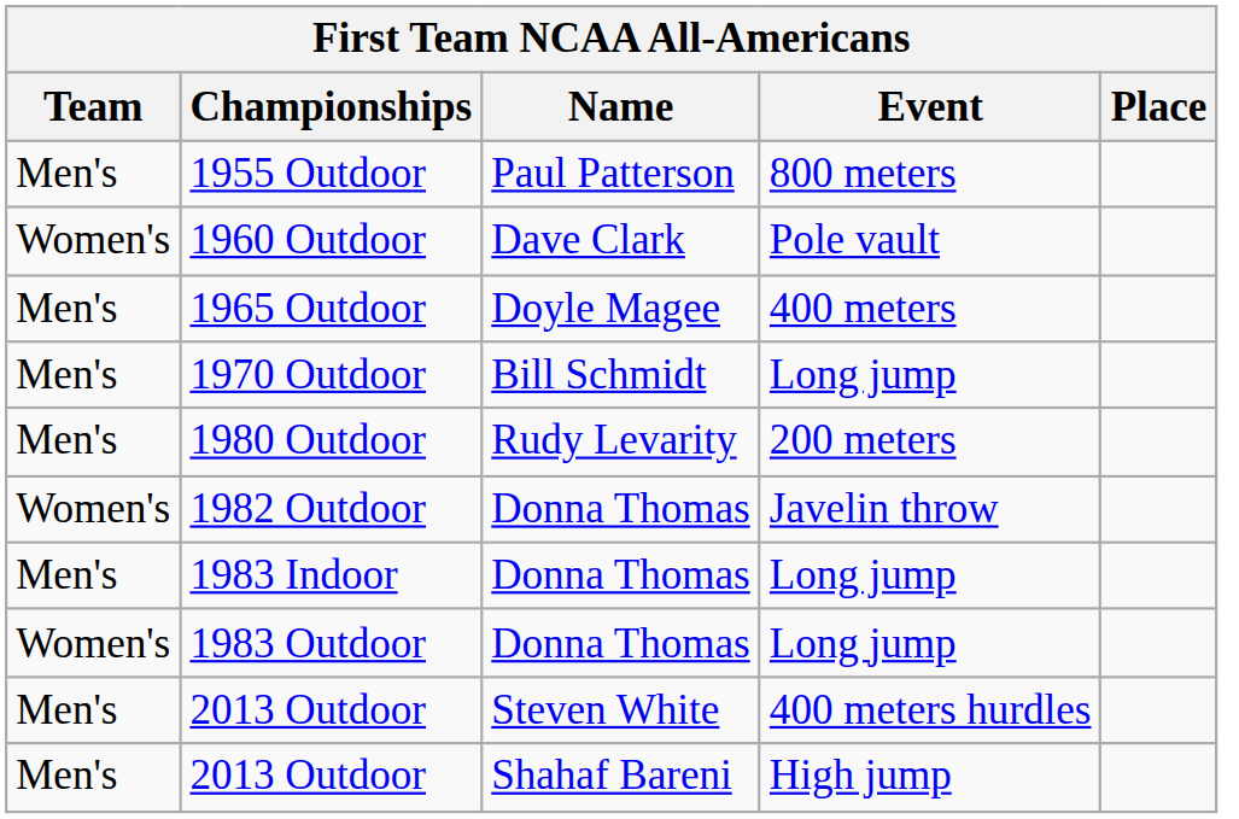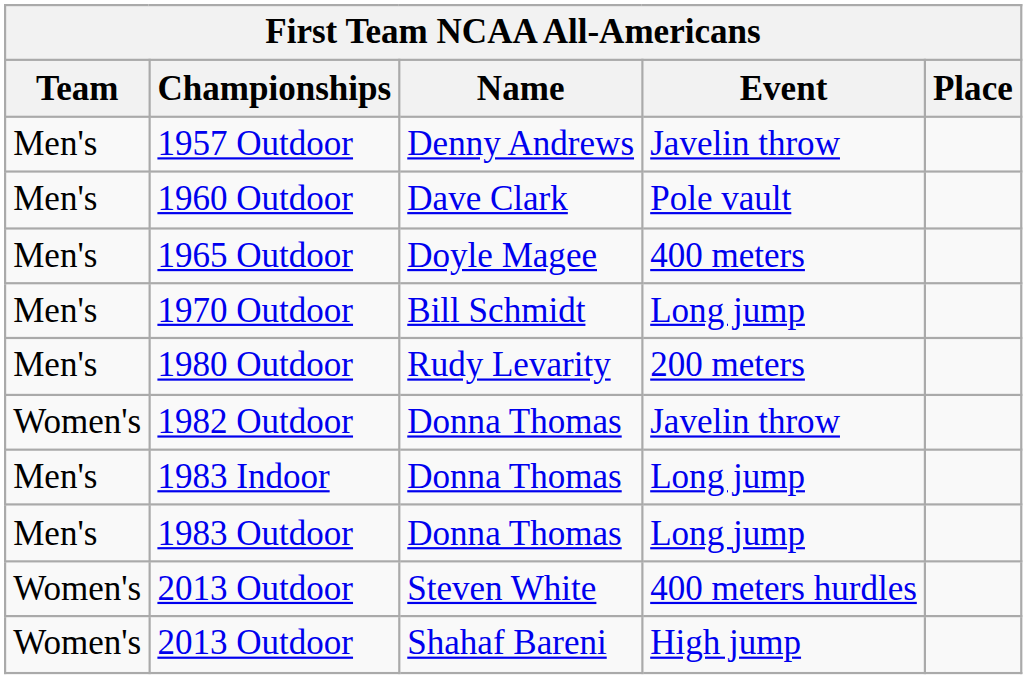- row: Men's | 1955 Outdoor | Paul Patterson | 800 meters
+ row: Men's | 1957 Outdoor | Denny Andrews | Javelin throw
1960 Outdoor | Team: Women's -> Men's
1983 Outdoor | Team: Women's -> Men's
2013 Outdoor / Steven White | Team: Men's -> Women's
2013 Outdoor / Shahaf Bareni | Team: Men's -> Women's
